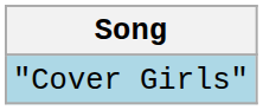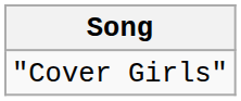row 2 | column 1: lightblue background -> no background
